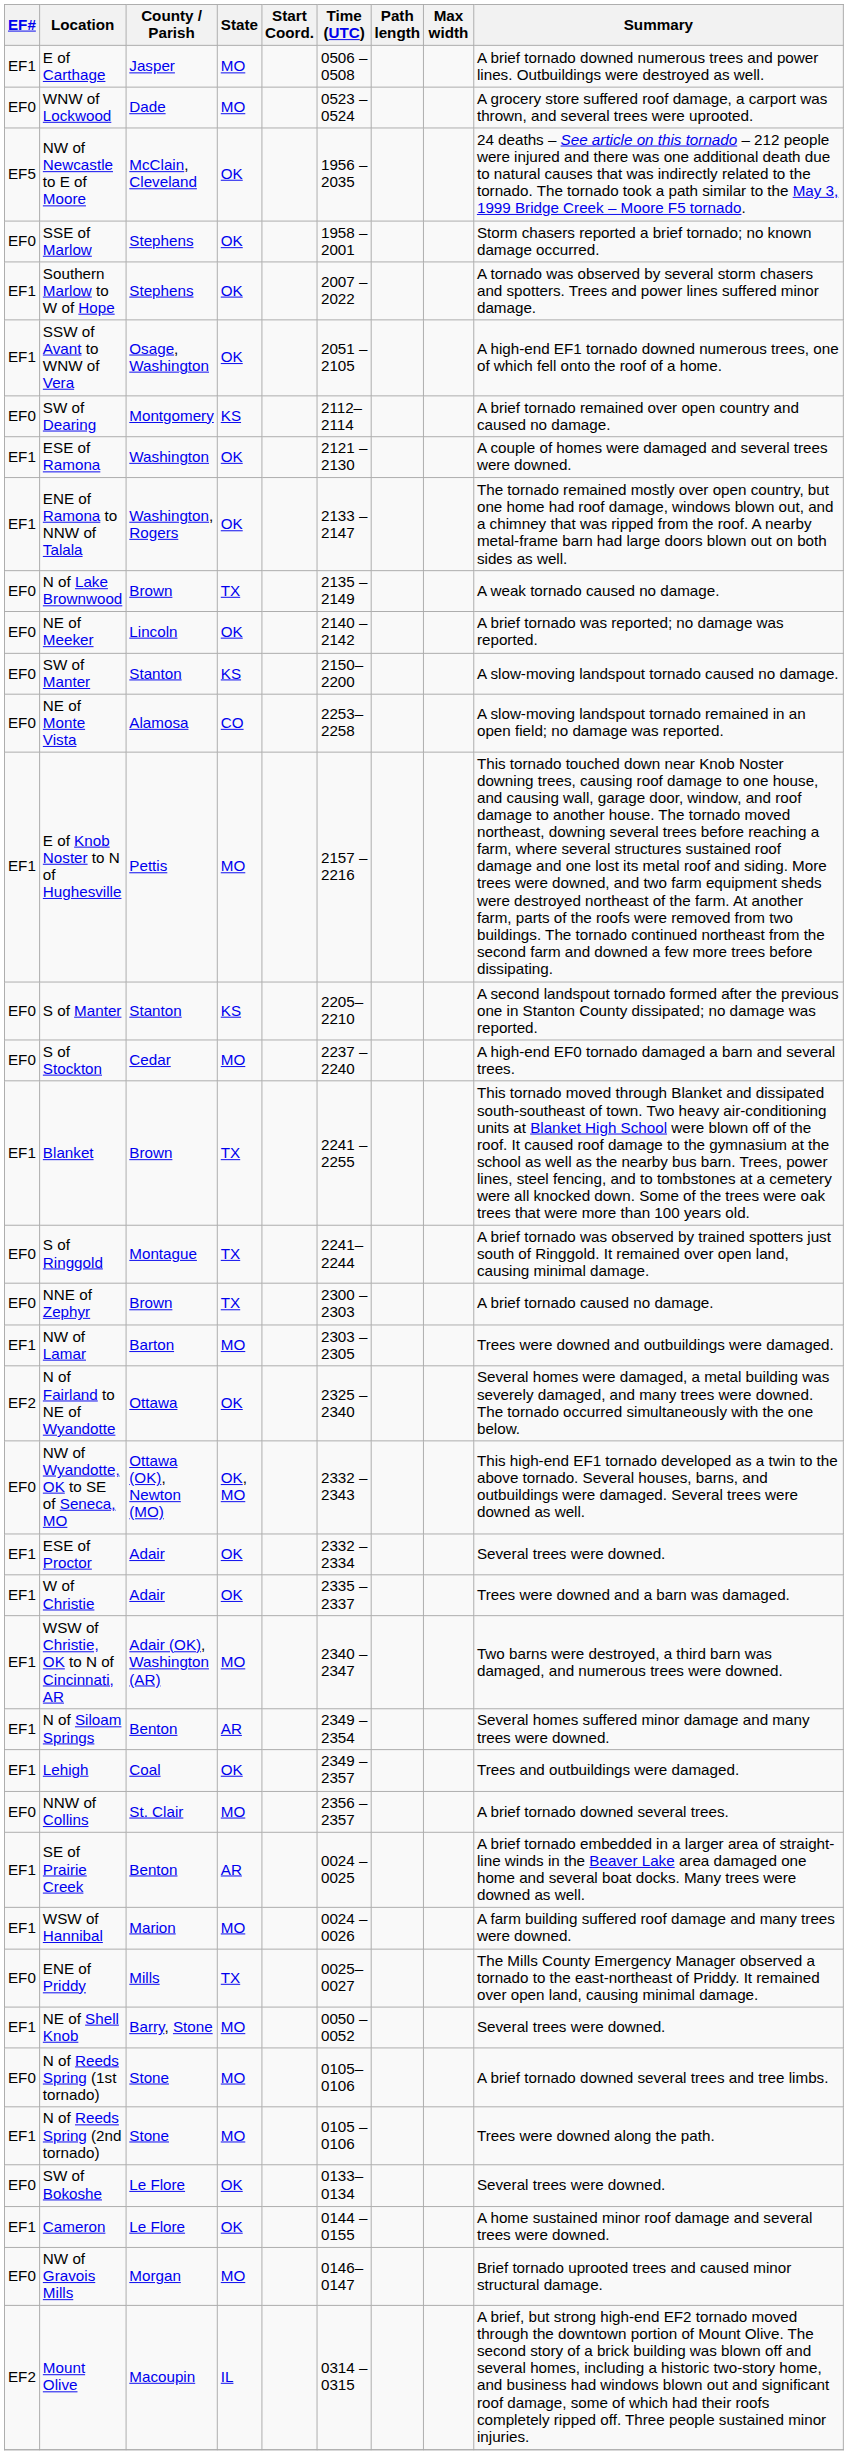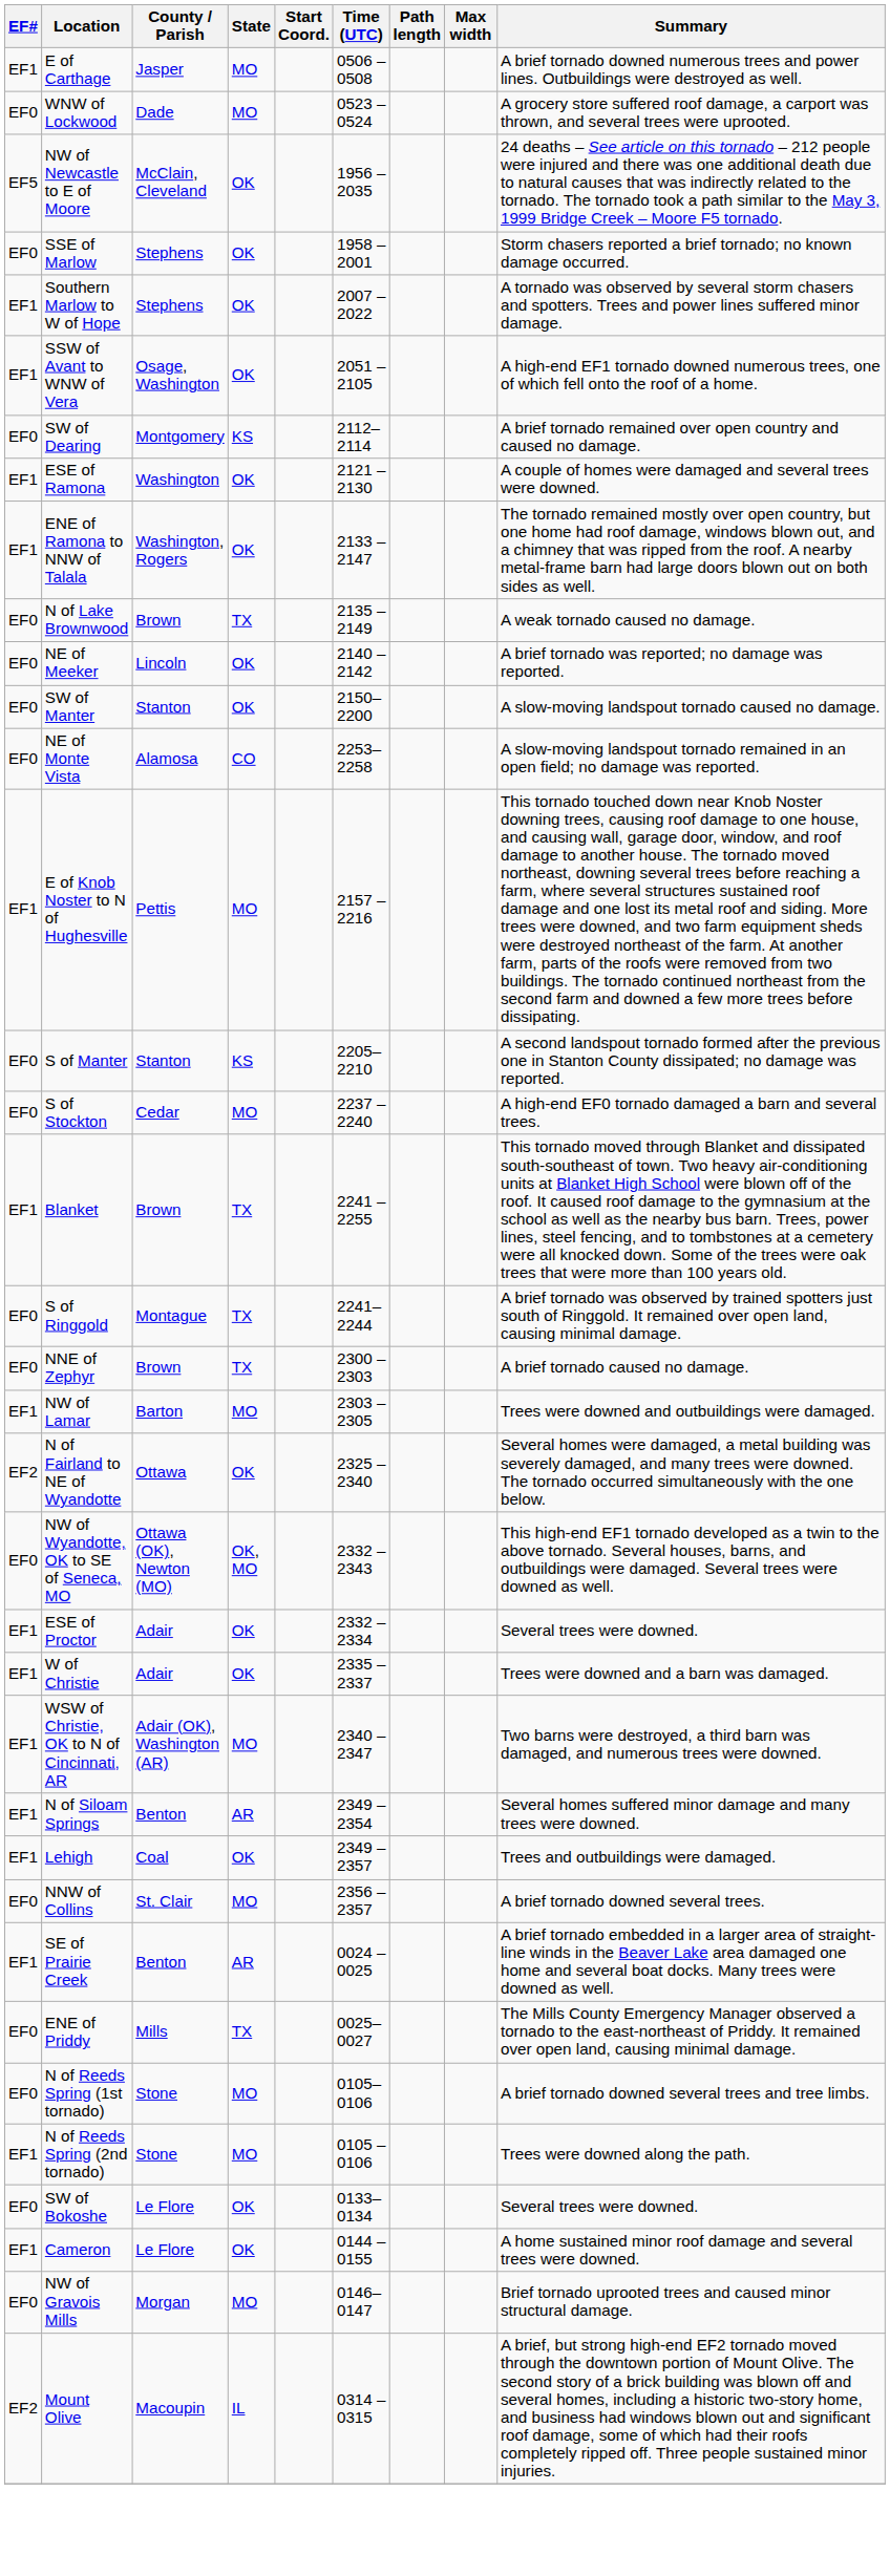SW of Manter | State: KS -> OK
- row: EF1 | WSW of Hannibal | Marion | MO | 0024 – 0026 | A farm building suffered roof damage and many trees were downed.
- row: EF1 | NE of Shell Knob | Barry, Stone | MO | 0050 – 0052 | Several trees were downed.
